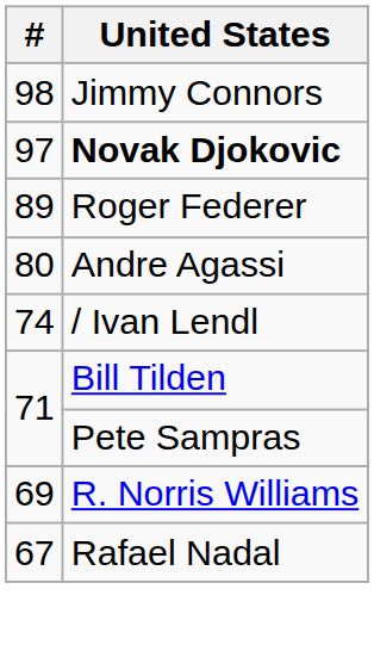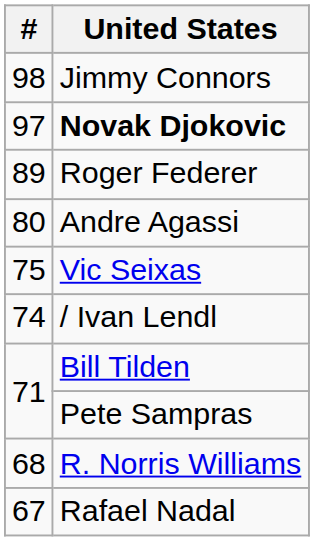+ row: 75 | Vic Seixas
R. Norris Williams | #: 69 -> 68
